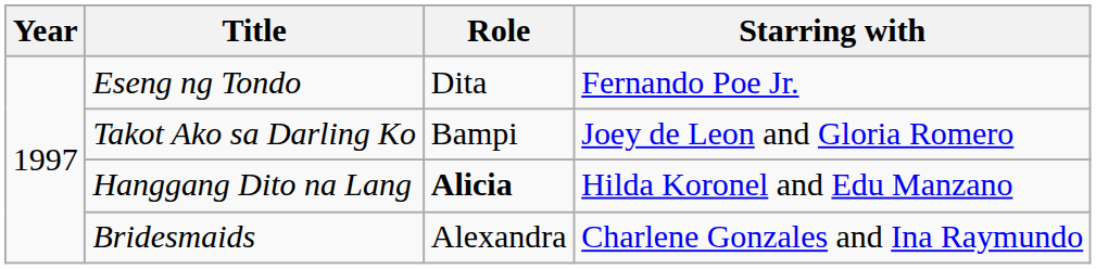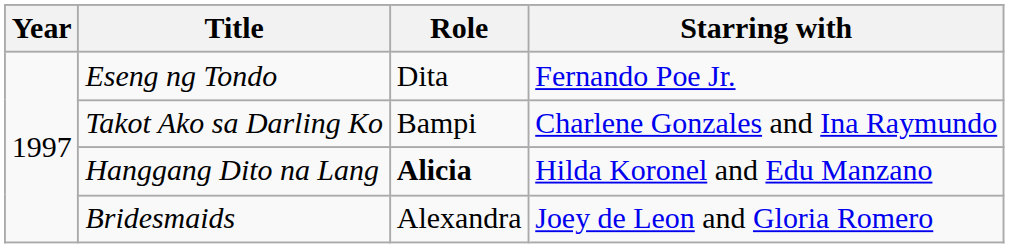Takot Ako sa Darling Ko | Starring with: Joey de Leon and Gloria Romero -> Charlene Gonzales and Ina Raymundo
Bridesmaids | Starring with: Charlene Gonzales and Ina Raymundo -> Joey de Leon and Gloria Romero
